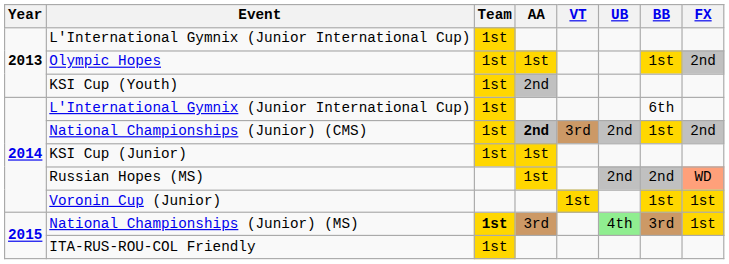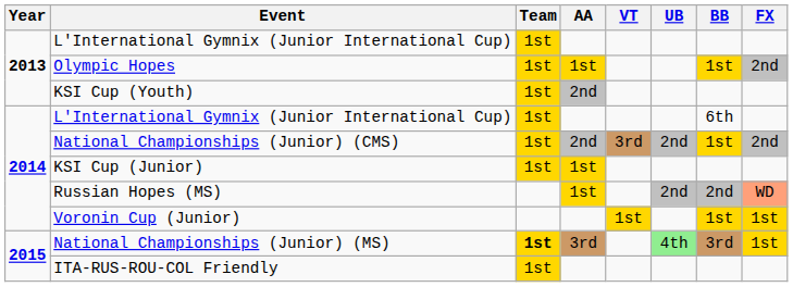National Championships (Junior) (CMS) | AA: bold -> normal
